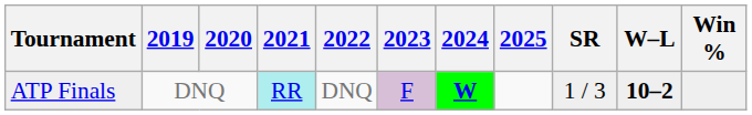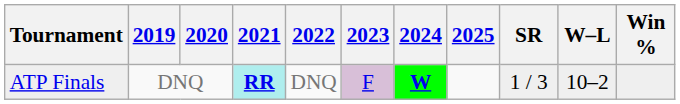ATP Finals | 2021: normal -> bold
ATP Finals | W–L: bold -> normal
